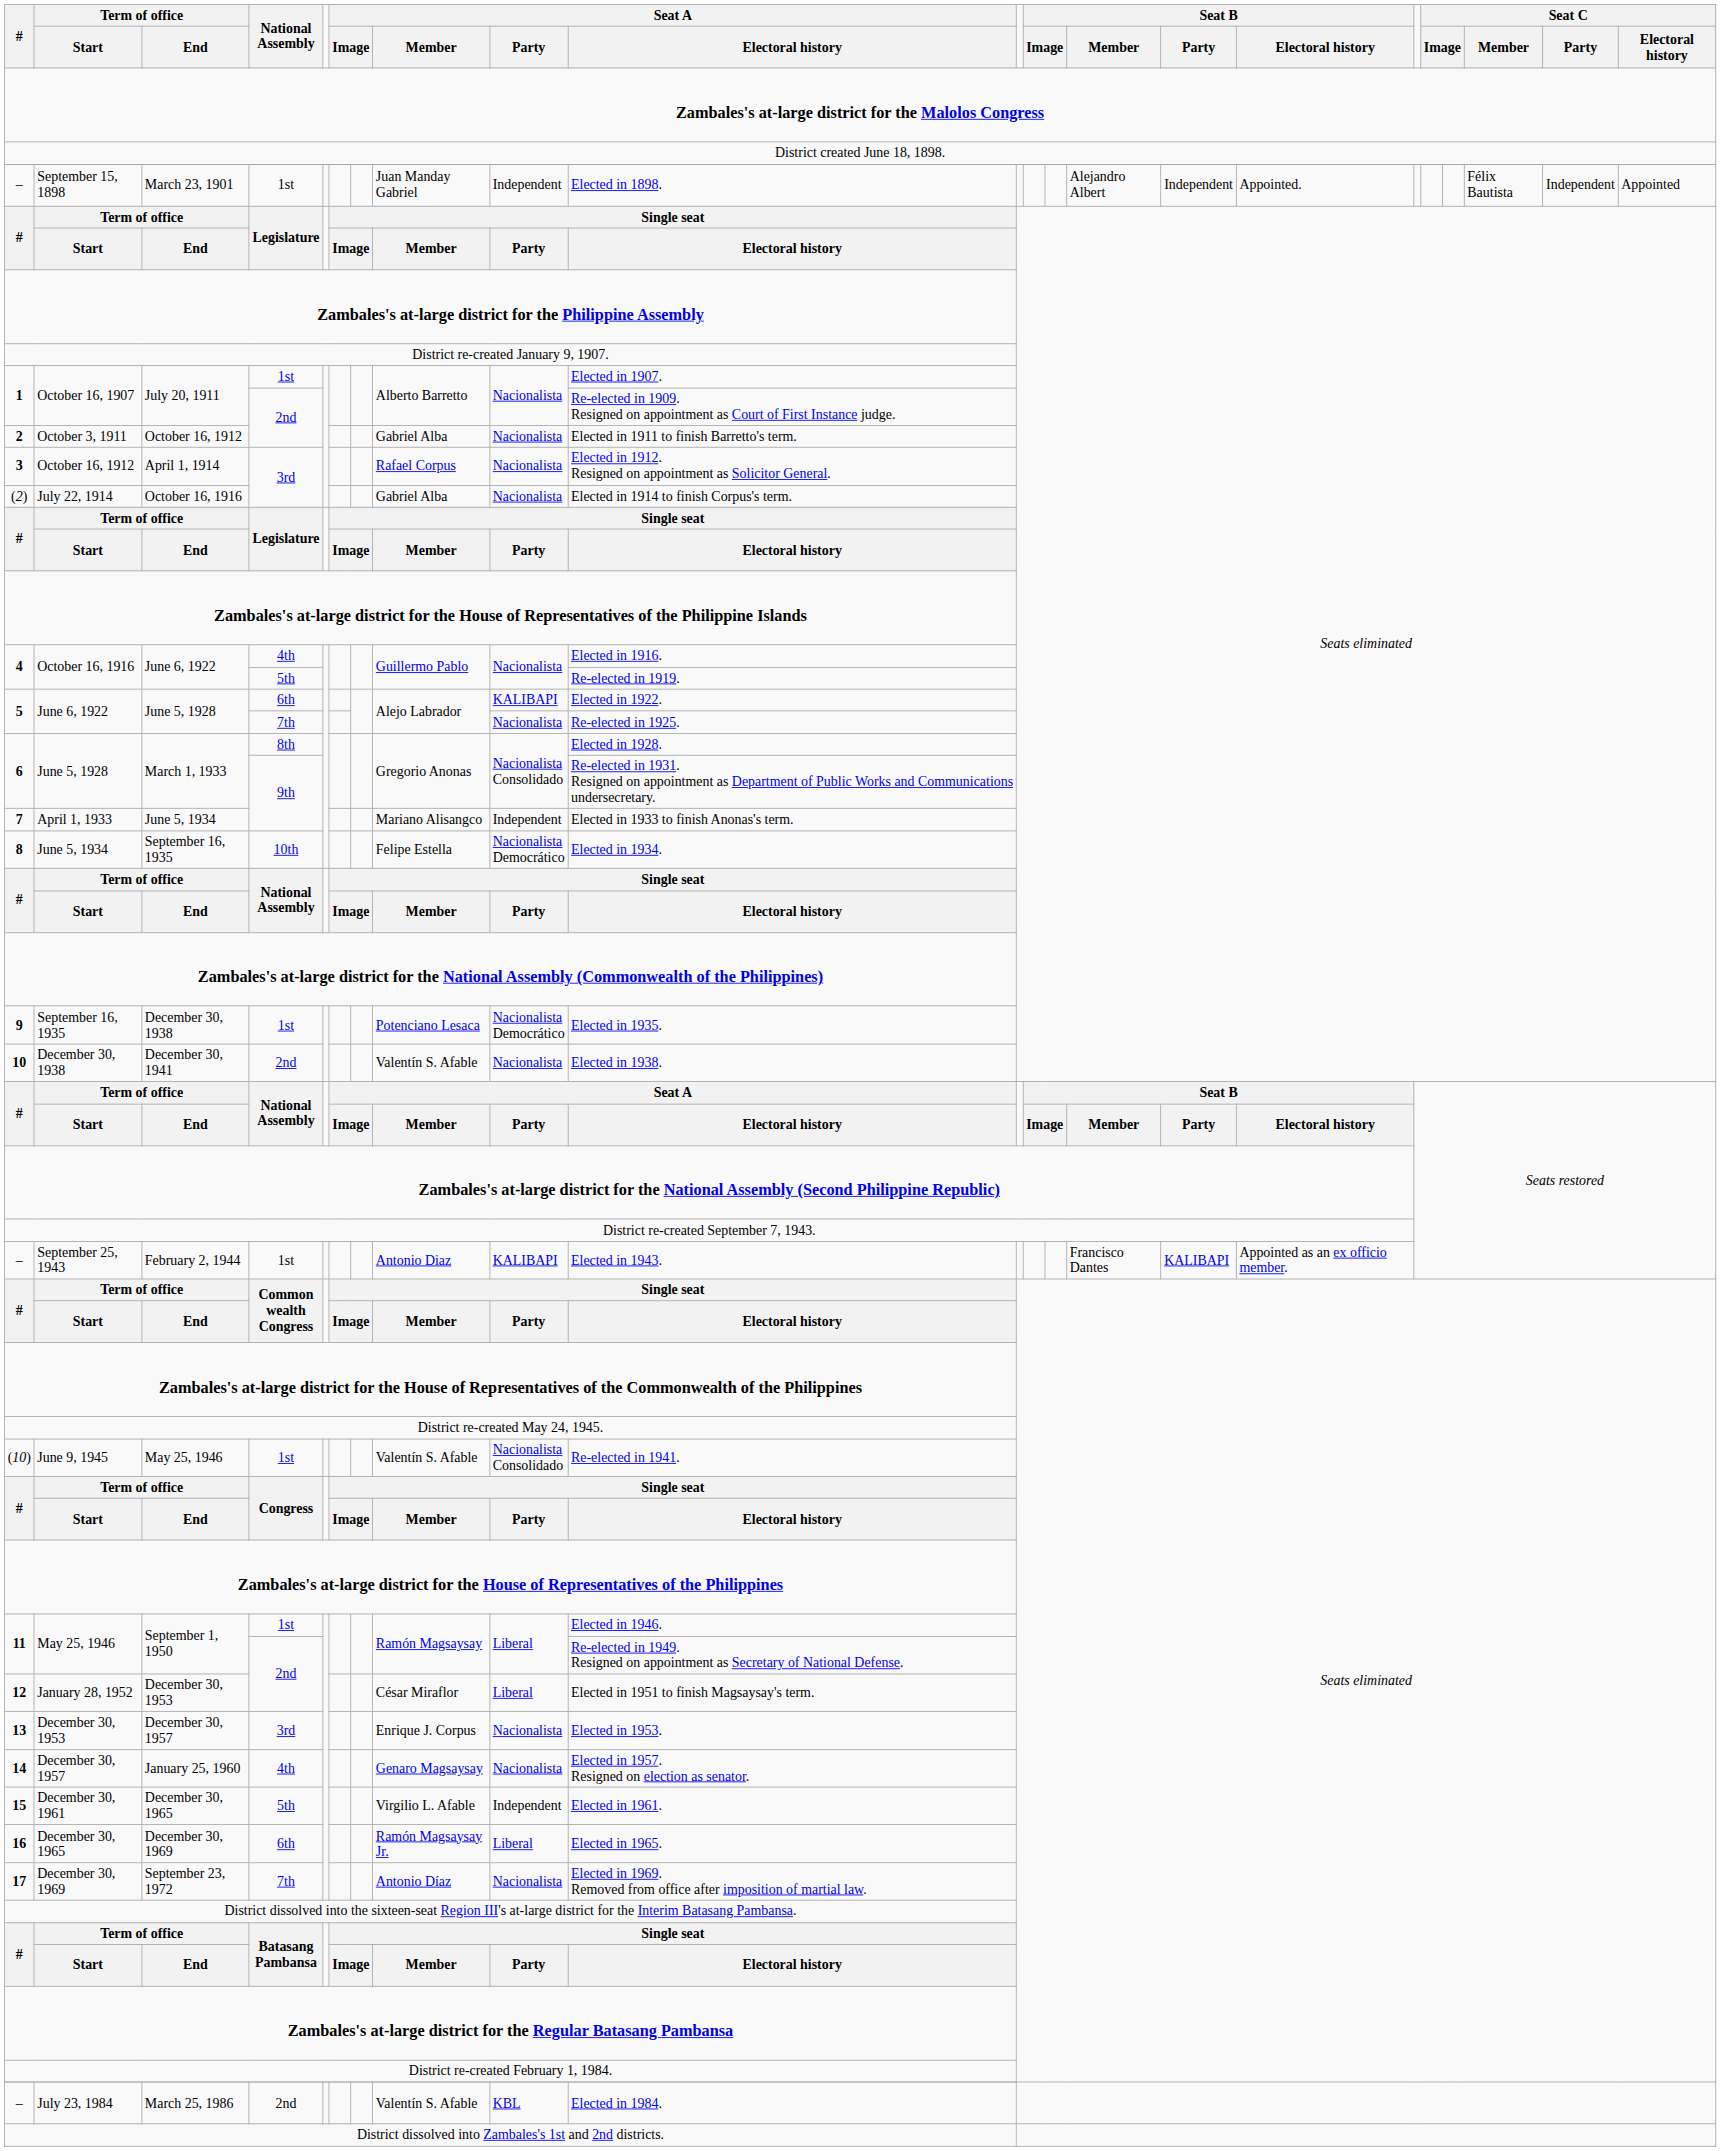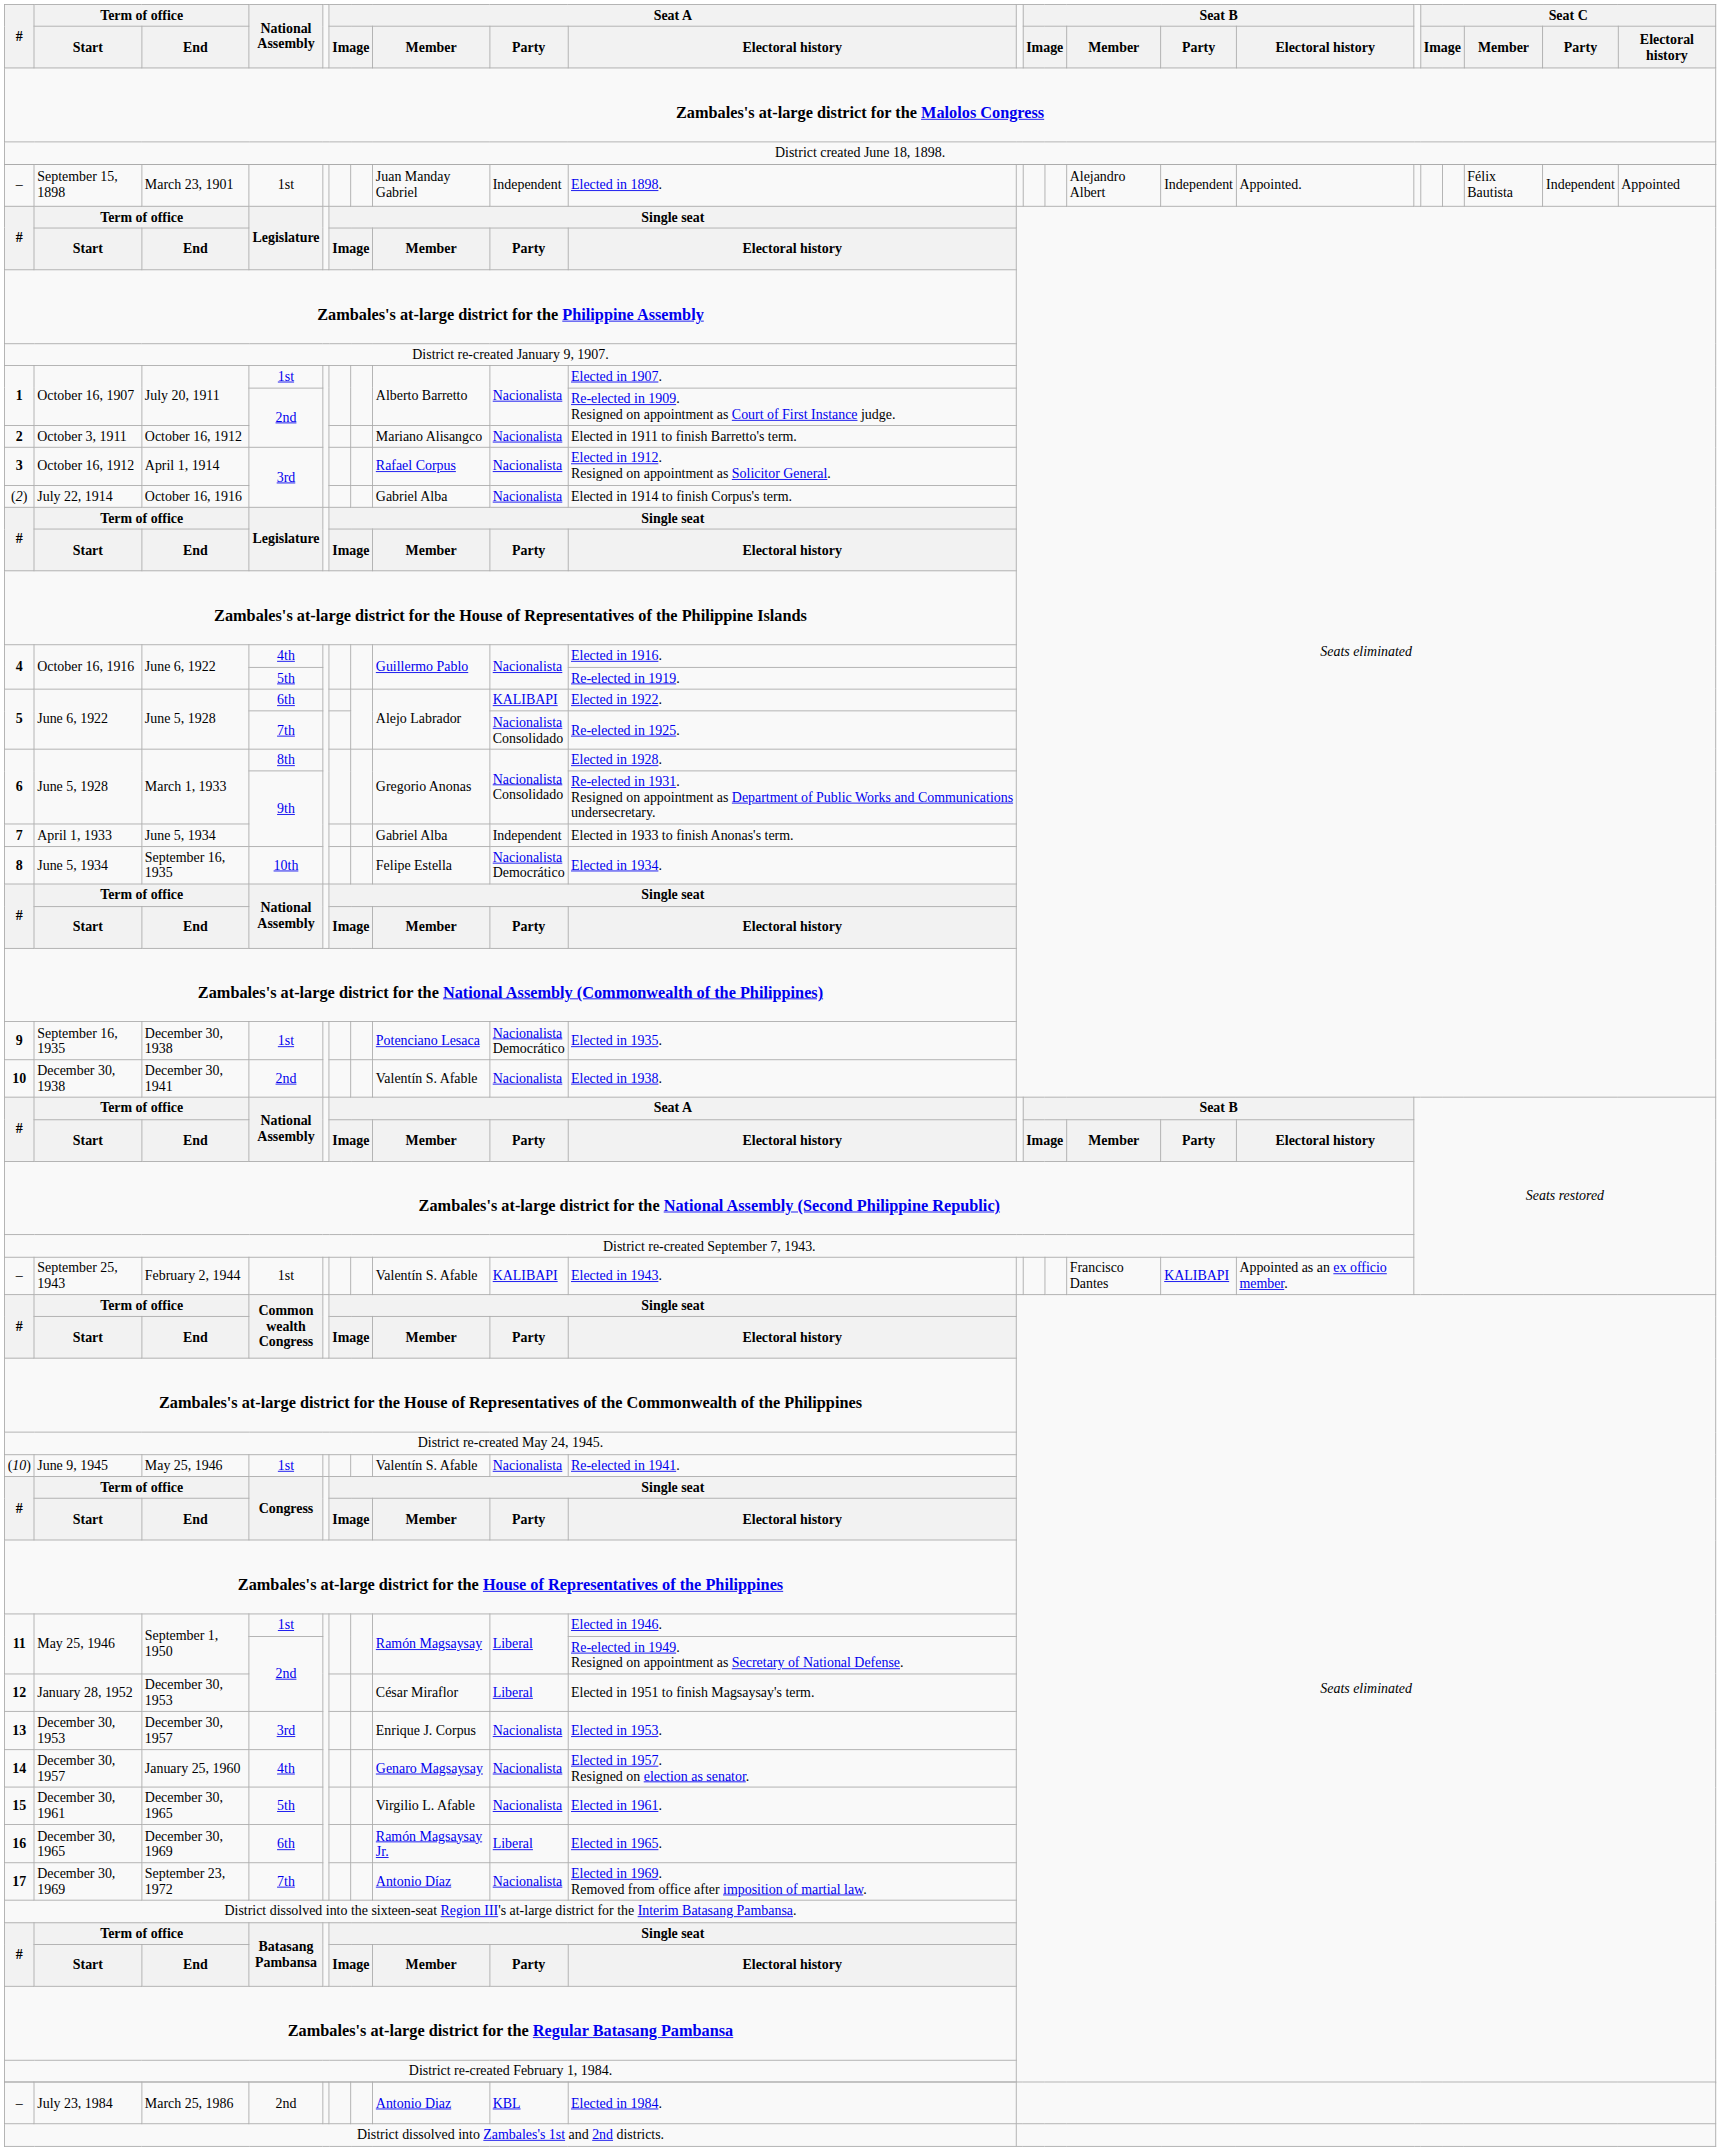October 3, 1911 | Seat A / Member: Gabriel Alba -> Mariano Alisangco
June 6, 1922 / 7th | Seat A / Party: Nacionalista -> Nacionalista Consolidado
April 1, 1933 | Seat A / Member: Mariano Alisangco -> Gabriel Alba
September 25, 1943 | Seat A / Member: Antonio Diaz -> Valentín S. Afable
June 9, 1945 | Seat A / Party: Nacionalista Consolidado -> Nacionalista
December 30, 1961 | Seat A / Party: Independent -> Nacionalista
July 23, 1984 | Seat A / Member: Valentín S. Afable -> Antonio Diaz
